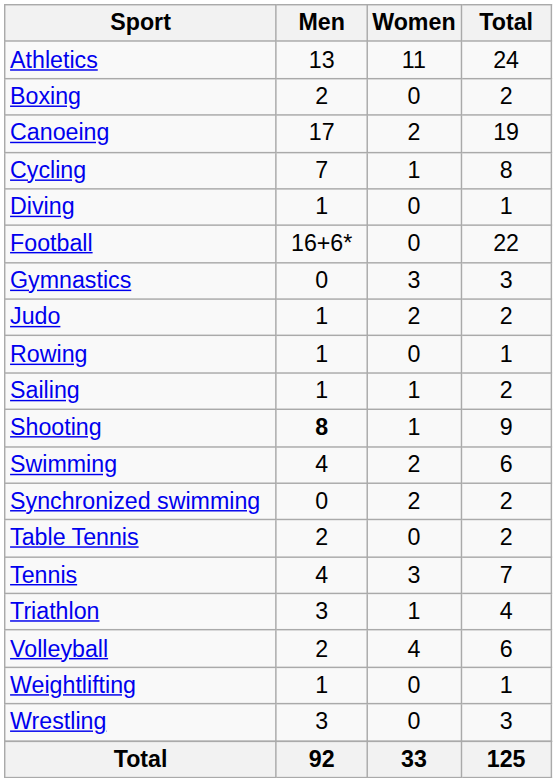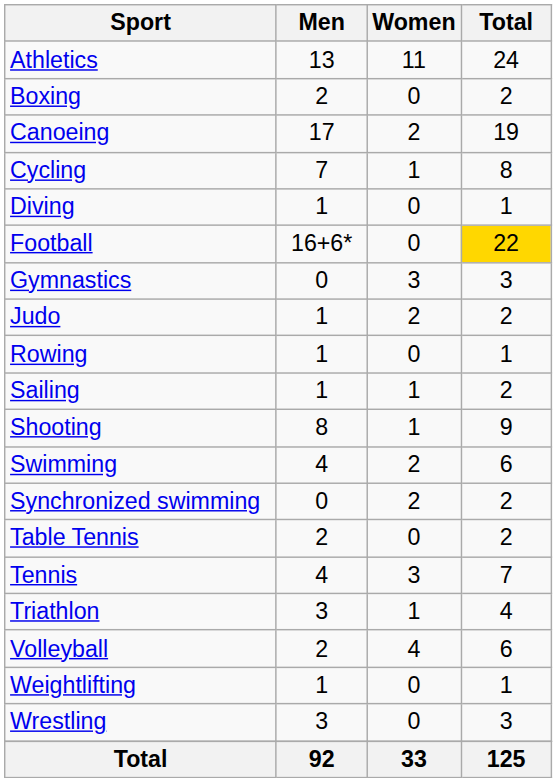Football | Total: no background -> gold background
Shooting | Men: bold -> normal
